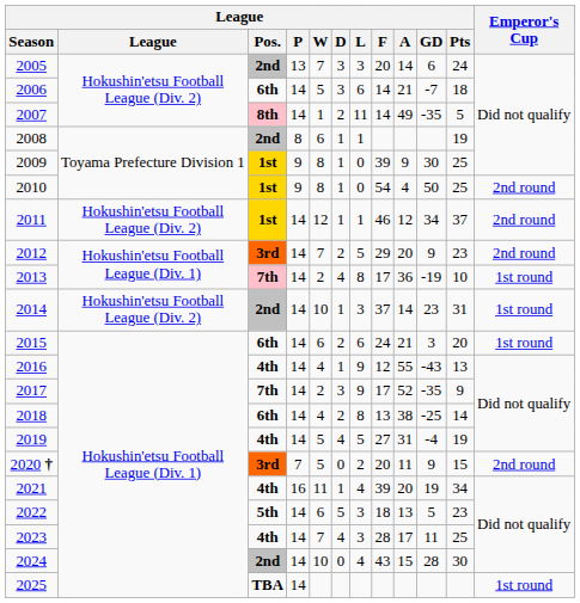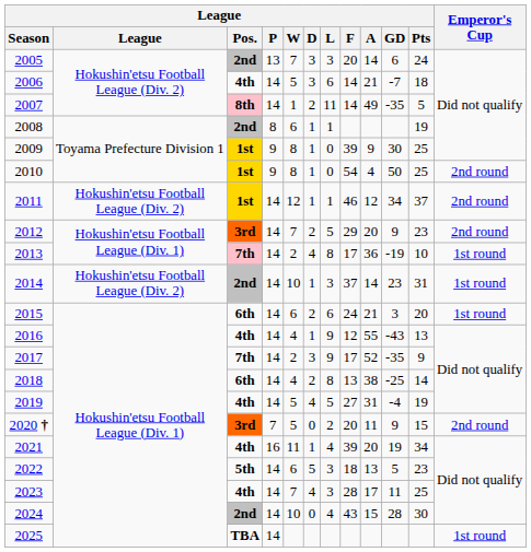2006 | League / Pos.: 6th -> 4th
